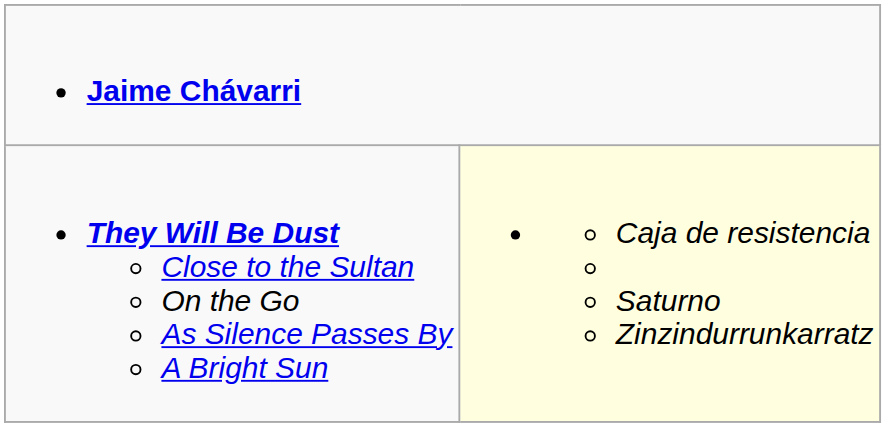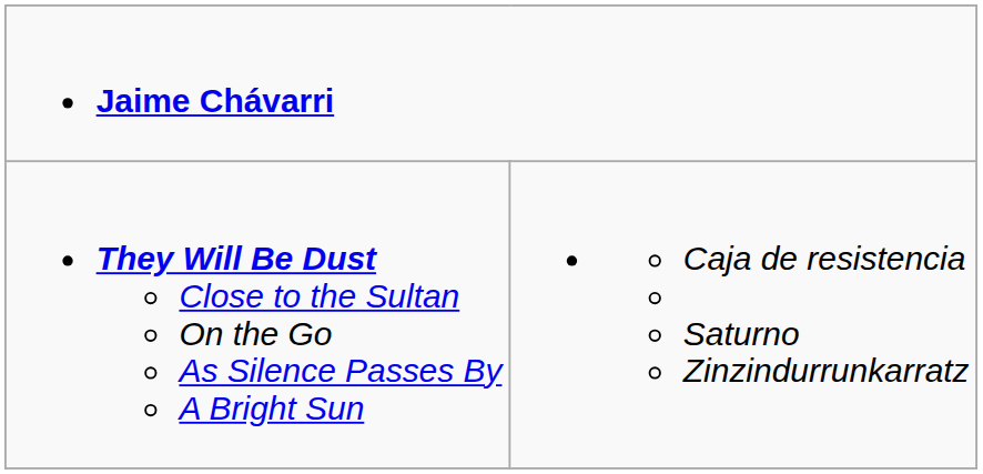row 2 | column 2: lightyellow background -> no background
